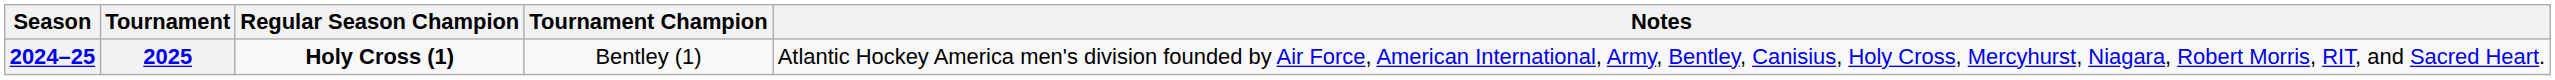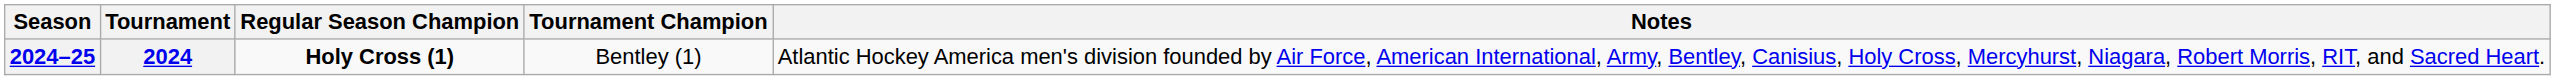2024–25 | Tournament: 2025 -> 2024
